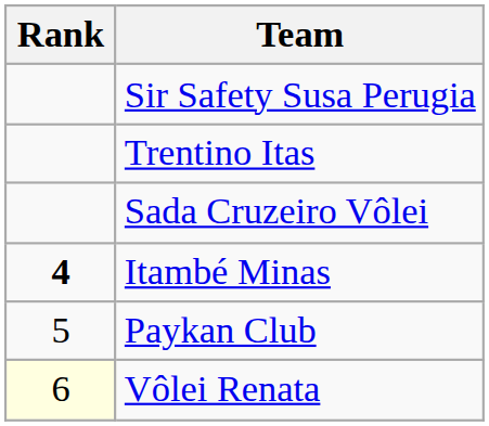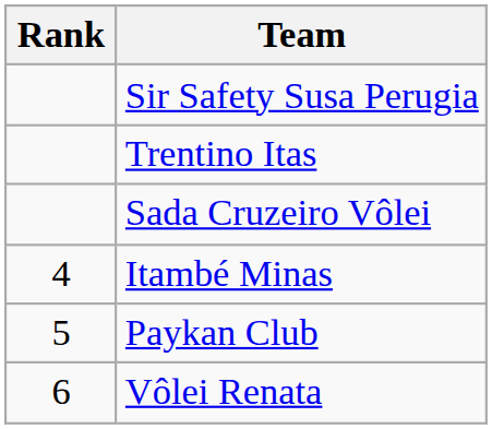Itambé Minas | Rank: bold -> normal
Vôlei Renata | Rank: lightyellow background -> no background
